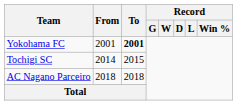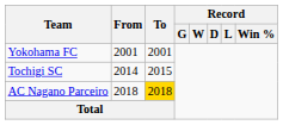Yokohama FC | To: bold -> normal
AC Nagano Parceiro | To: no background -> gold background
